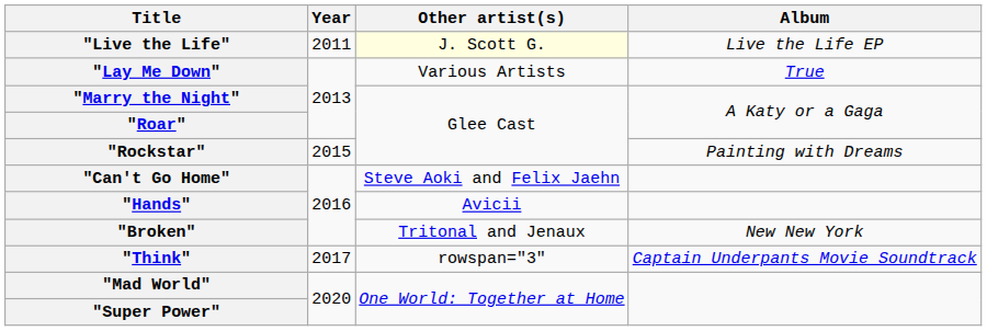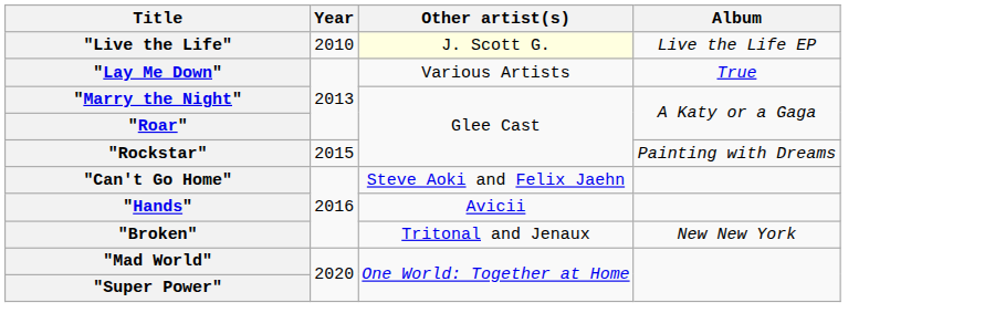"Live the Life" | Year: 2011 -> 2010
- row: "Think" | 2017 | rowspan="3" | Captain Underpants Movie Soundtrack
